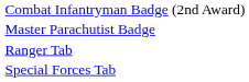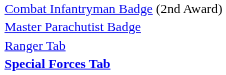row 4 | column 1: normal -> bold
